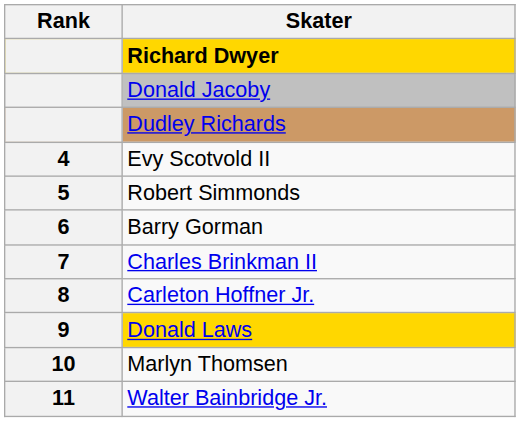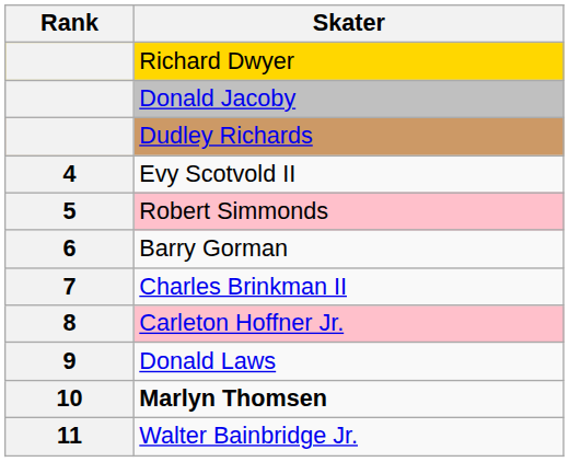Richard Dwyer | Skater: bold -> normal
Robert Simmonds | Skater: no background -> pink background
Carleton Hoffner Jr. | Skater: no background -> pink background
Donald Laws | Skater: gold background -> no background
Marlyn Thomsen | Skater: normal -> bold
